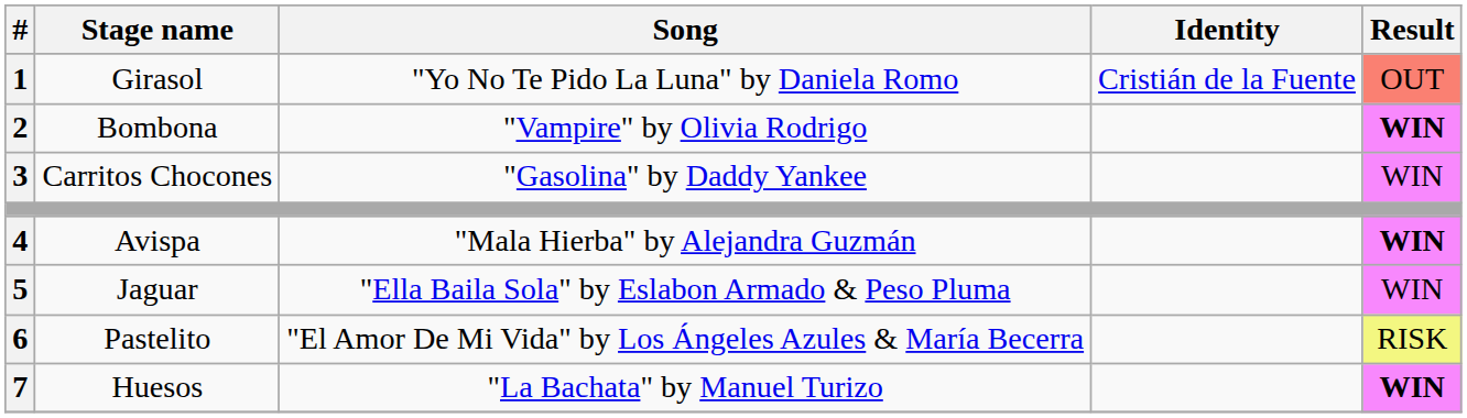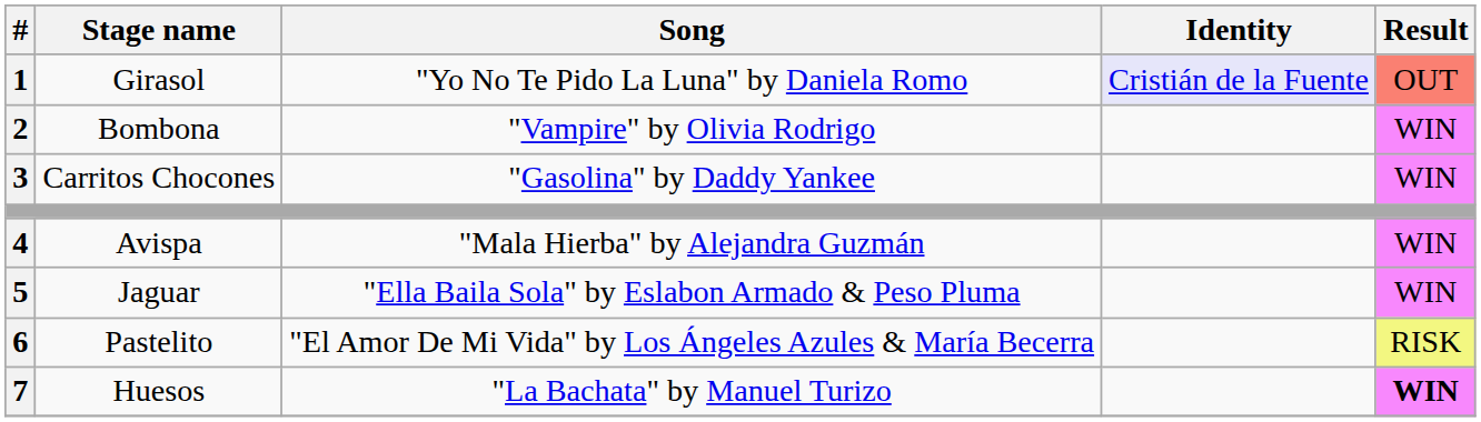Girasol | Identity: no background -> lavender background
Bombona | Result: bold -> normal
Avispa | Result: bold -> normal
